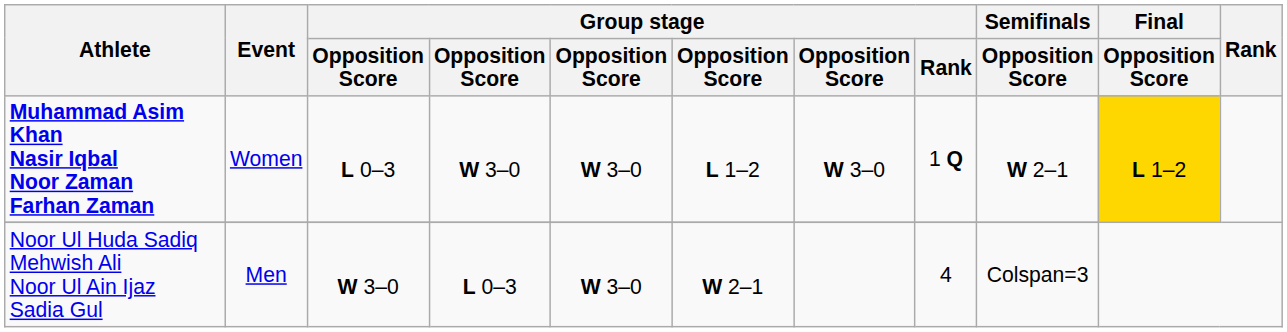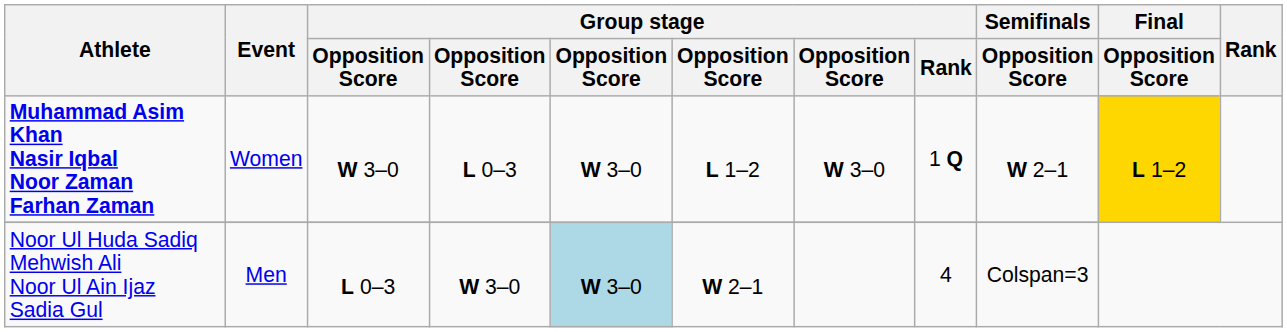Muhammad Asim Khan Nasir Iqbal Noor Zaman Farhan Zaman | column 3: L 0–3 -> W 3–0
Muhammad Asim Khan Nasir Iqbal Noor Zaman Farhan Zaman | column 4: W 3–0 -> L 0–3
Noor Ul Huda Sadiq Mehwish Ali Noor Ul Ain Ijaz Sadia Gul | column 3: W 3–0 -> L 0–3
Noor Ul Huda Sadiq Mehwish Ali Noor Ul Ain Ijaz Sadia Gul | column 4: L 0–3 -> W 3–0
Noor Ul Huda Sadiq Mehwish Ali Noor Ul Ain Ijaz Sadia Gul | column 5: no background -> lightblue background
